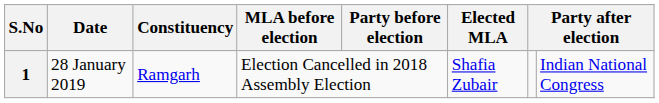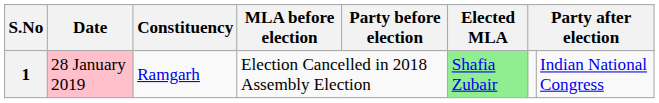1 | Date: no background -> pink background
1 | Elected MLA: no background -> lightgreen background
